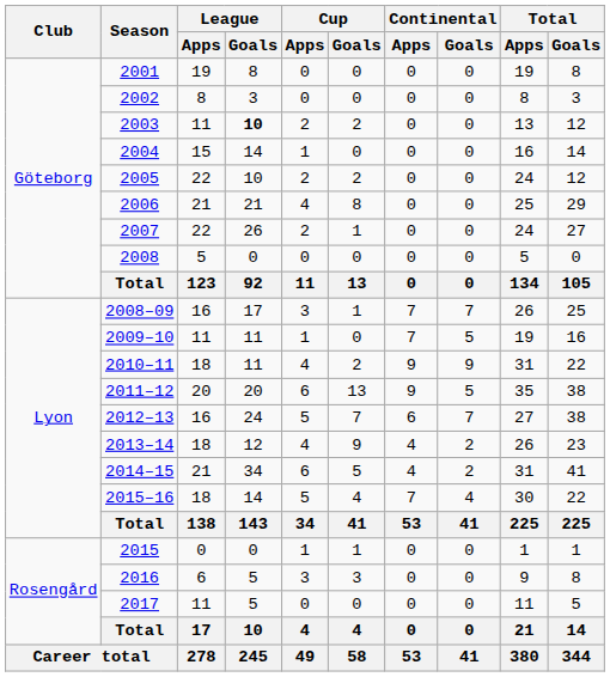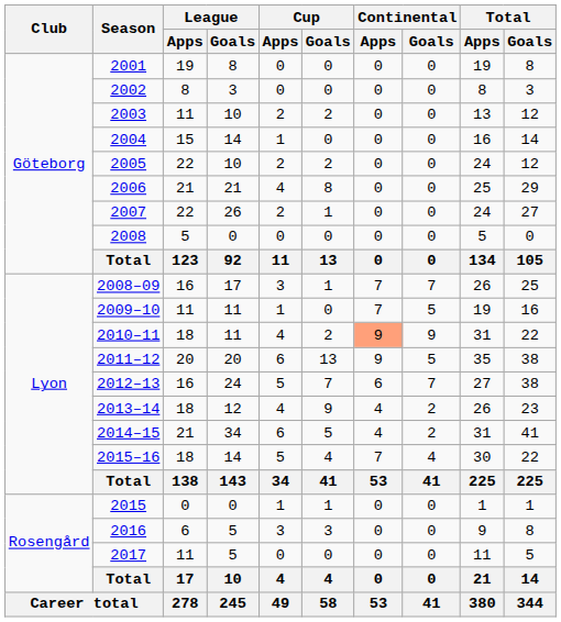2003 | League / Goals: bold -> normal
2010–11 | Continental / Apps: no background -> lightsalmon background
